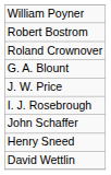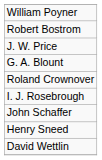row 3 | column 1: Roland Crownover -> J. W. Price
row 5 | column 1: J. W. Price -> Roland Crownover
